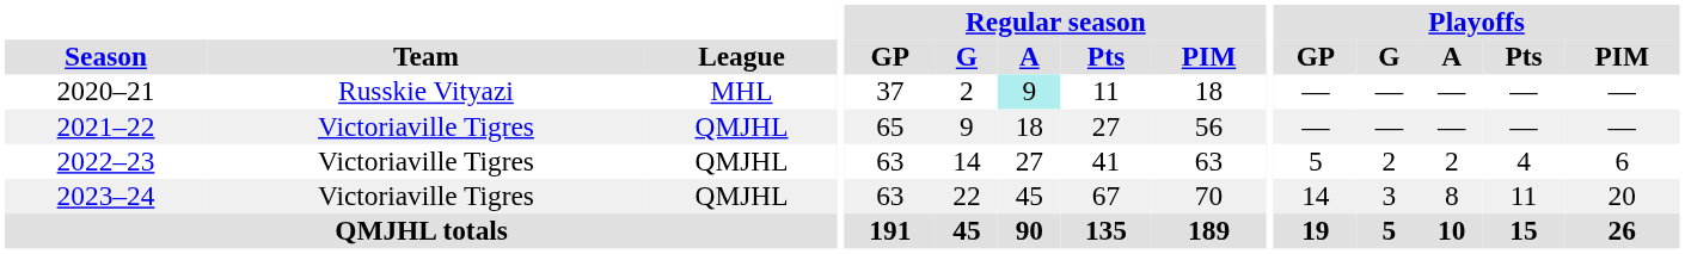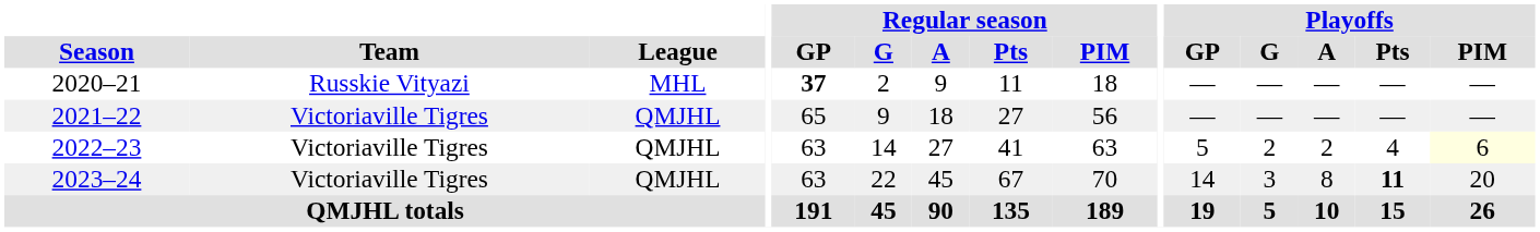2020–21 | Regular season / GP: normal -> bold
2020–21 | Regular season / A: paleturquoise background -> no background
2022–23 | Playoffs / PIM: no background -> lightyellow background
2023–24 | Playoffs / Pts: normal -> bold
